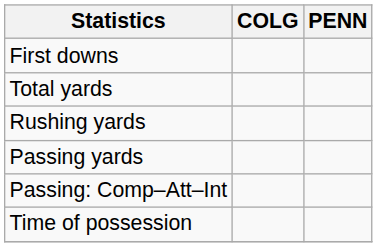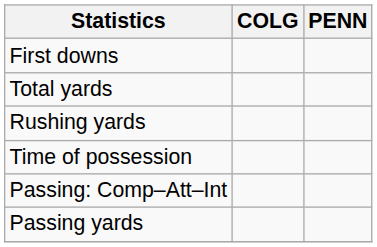rows swapped: Passing yards <-> Time of possession
